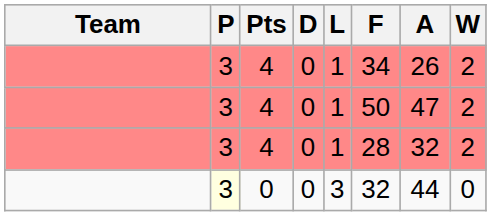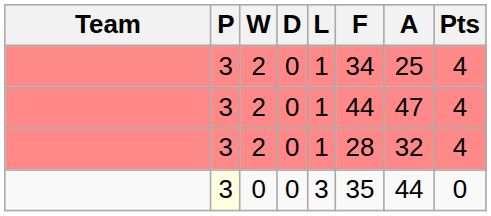columns swapped: W <-> Pts
row 2 | A: 26 -> 25
row 3 | F: 50 -> 44
row 5 | F: 32 -> 35
